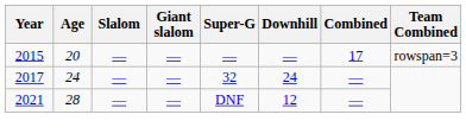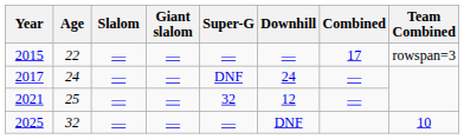2015 | Age: 20 -> 22
2017 | Super-G: 32 -> DNF
2021 | Age: 28 -> 25
2021 | Super-G: DNF -> 32
+ row: 2025 | 32 | — | — | — | DNF | 10
